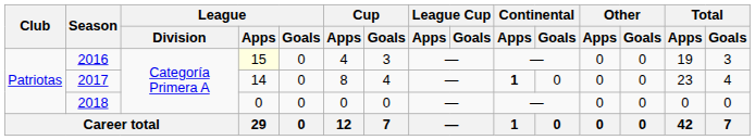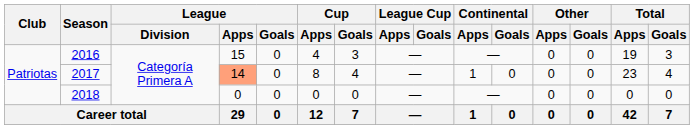2016 | League / Apps: lightyellow background -> no background
2017 | League / Apps: no background -> lightsalmon background
2017 | Continental / Apps: bold -> normal
